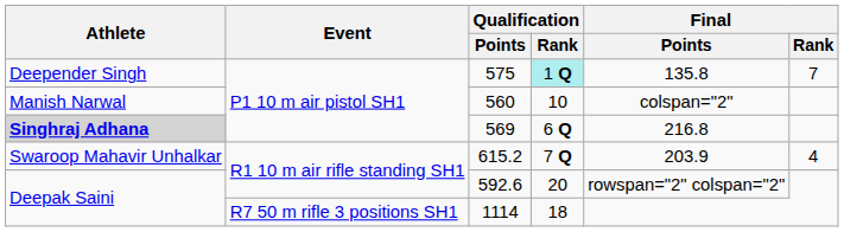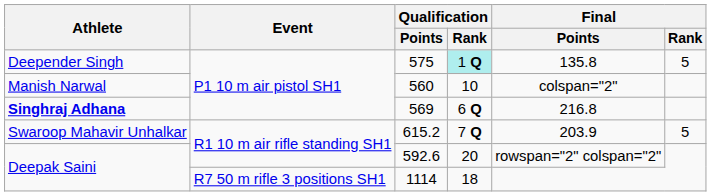575 | Final / Rank: 7 -> 5
569 | Athlete: lightgrey background -> no background
615.2 | Final / Rank: 4 -> 5
